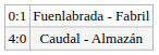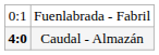Caudal - Almazán | column 1: normal -> bold
